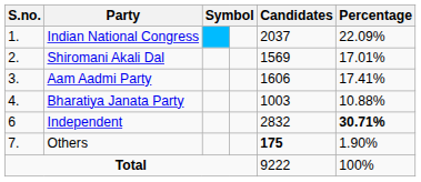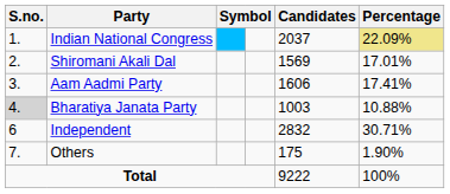Indian National Congress | Percentage: no background -> khaki background
Bharatiya Janata Party | S.no.: no background -> lightgrey background
Independent | Percentage: bold -> normal
Others | Candidates: bold -> normal
